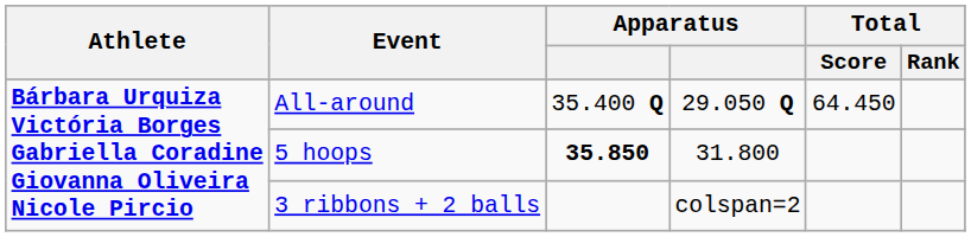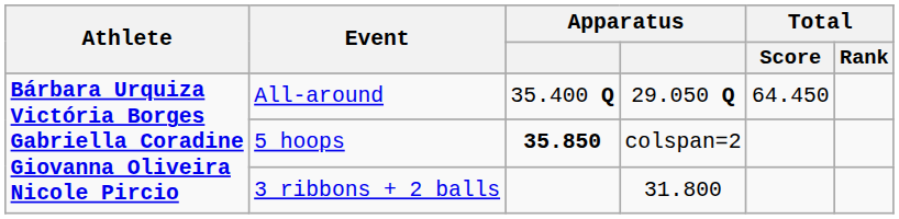5 hoops | column 4: 31.800 -> colspan=2
3 ribbons + 2 balls | column 4: colspan=2 -> 31.800
